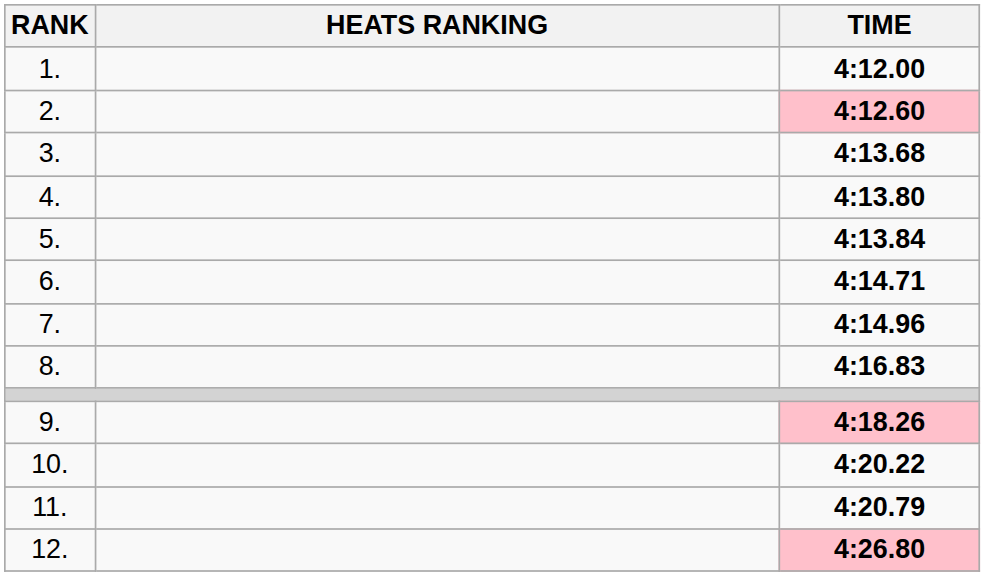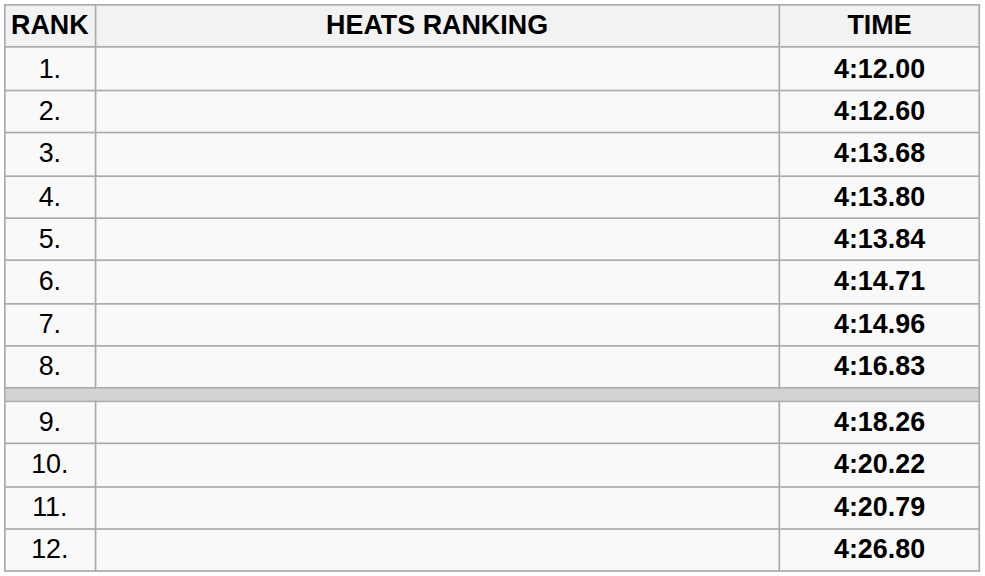2. | TIME: pink background -> no background
9. | TIME: pink background -> no background
12. | TIME: pink background -> no background
